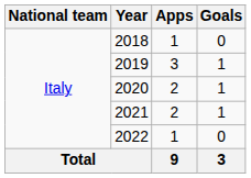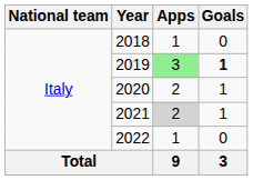2019 | Apps: no background -> lightgreen background
2019 | Goals: normal -> bold
2021 | Apps: no background -> lightgrey background
